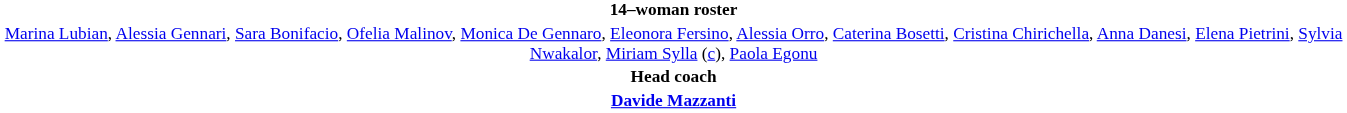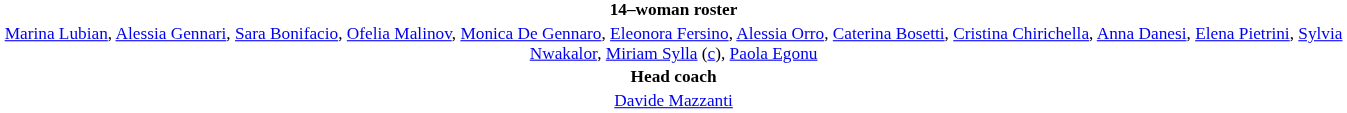row 4 | column 1: bold -> normal
